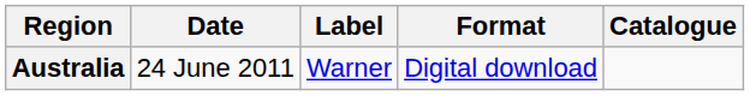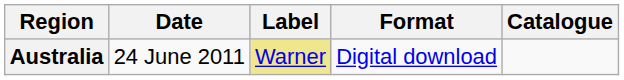Australia | Label: no background -> khaki background
